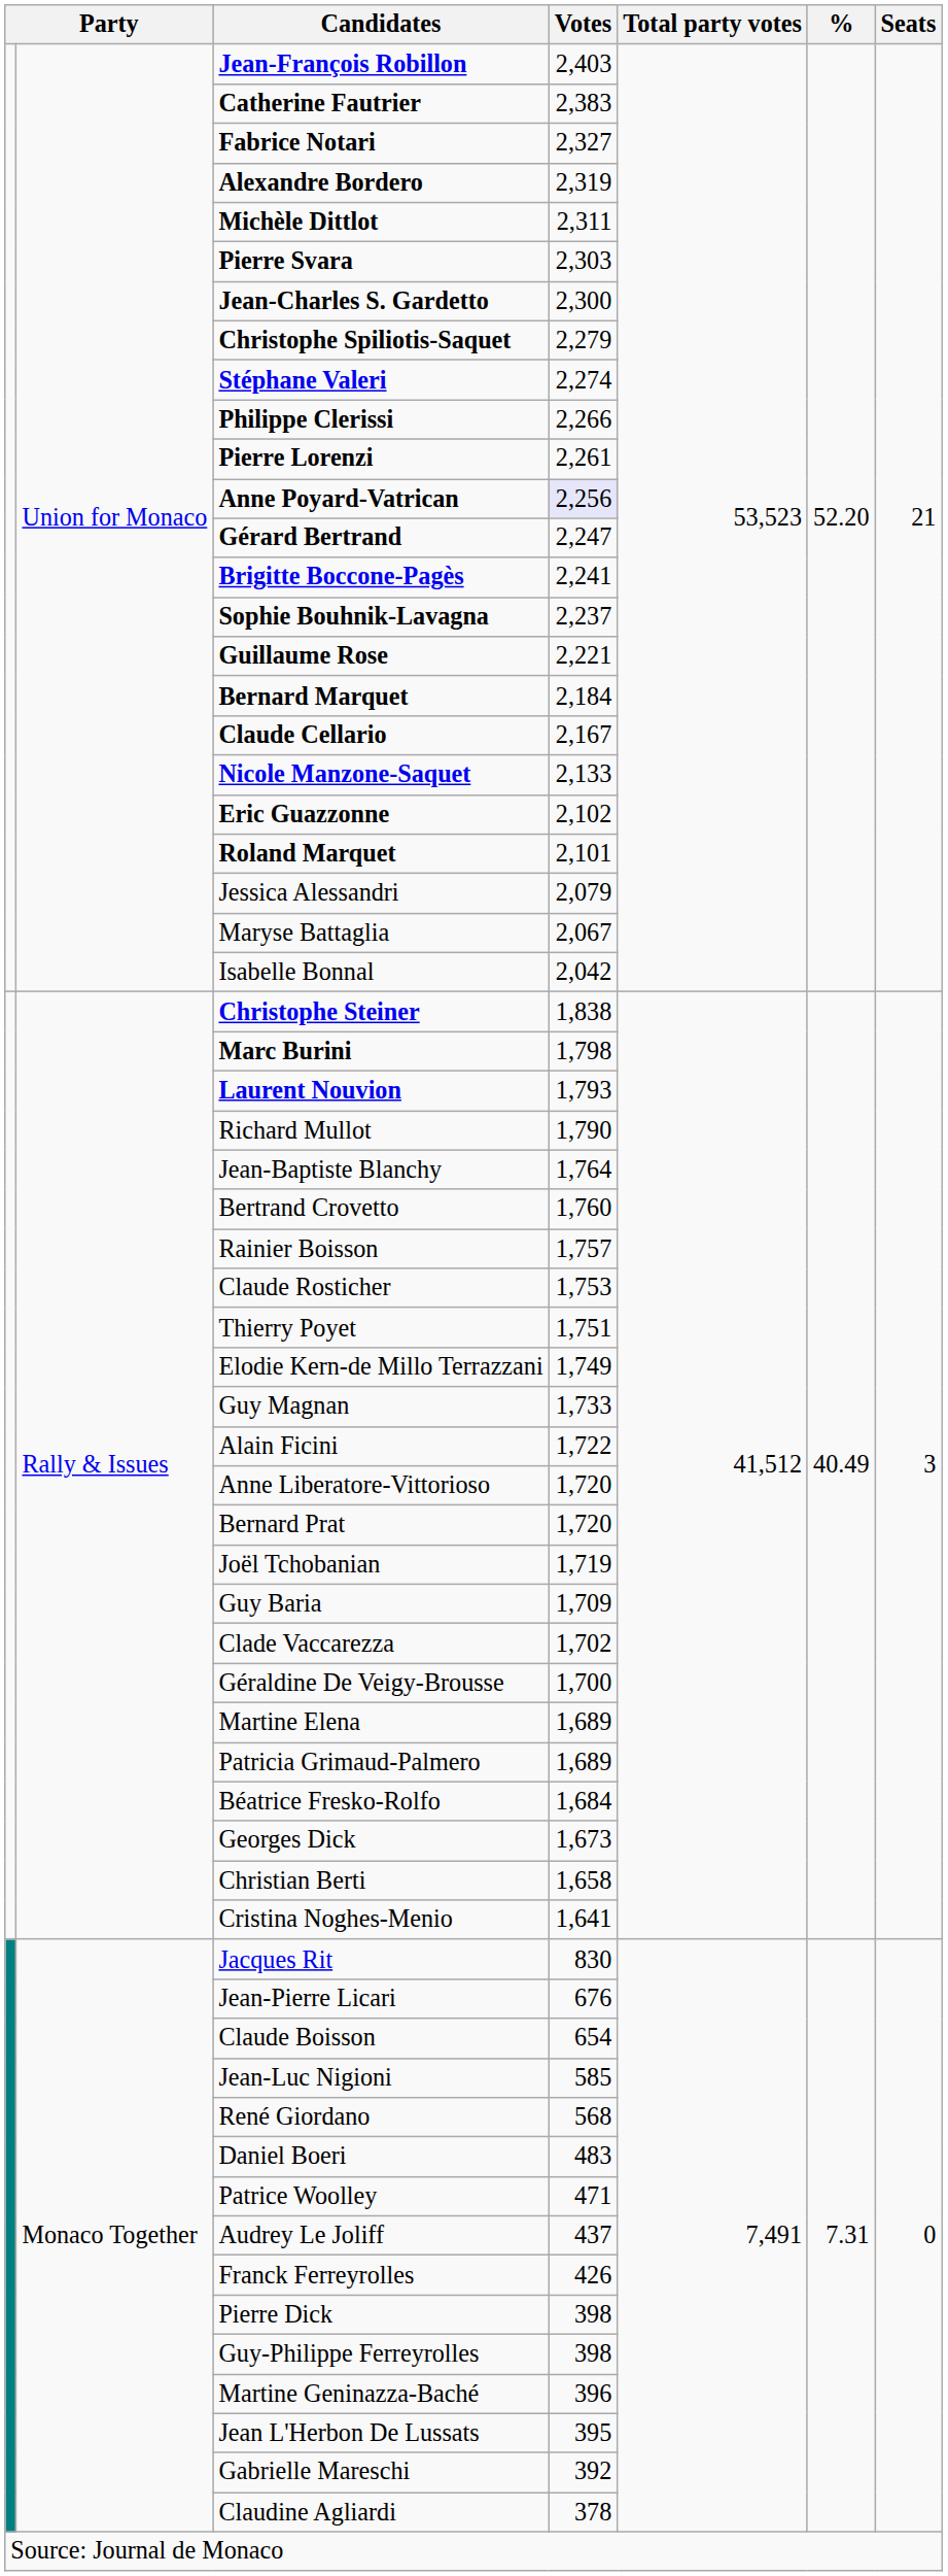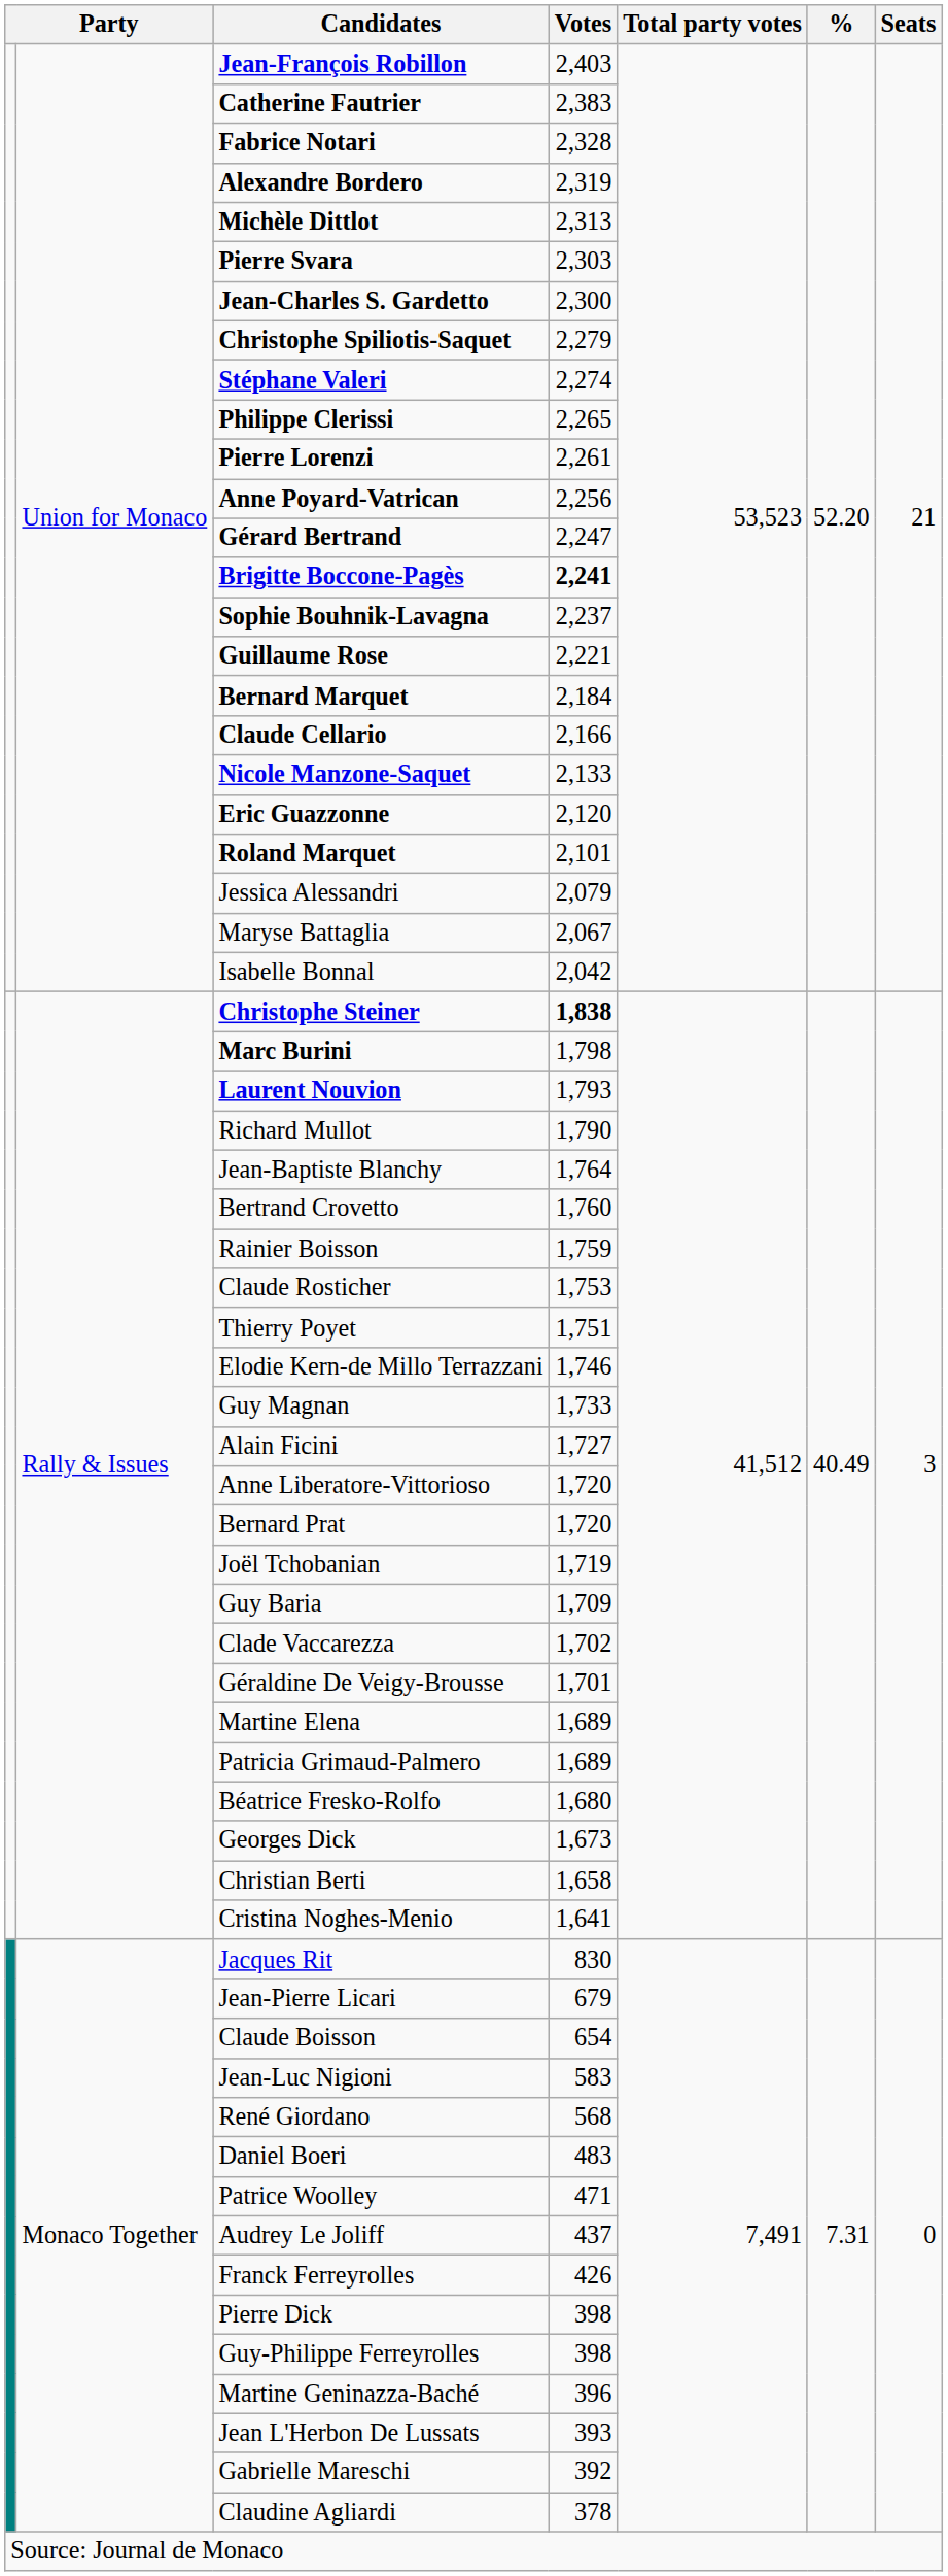Fabrice Notari | Votes: 2,327 -> 2,328
Michèle Dittlot | Votes: 2,311 -> 2,313
Philippe Clerissi | Votes: 2,266 -> 2,265
Anne Poyard-Vatrican | Votes: lavender background -> no background
Brigitte Boccone-Pagès | Votes: normal -> bold
Claude Cellario | Votes: 2,167 -> 2,166
Eric Guazzonne | Votes: 2,102 -> 2,120
Christophe Steiner | Votes: normal -> bold
Rainier Boisson | Votes: 1,757 -> 1,759
Elodie Kern-de Millo Terrazzani | Votes: 1,749 -> 1,746
Alain Ficini | Votes: 1,722 -> 1,727
Géraldine De Veigy-Brousse | Votes: 1,700 -> 1,701
Béatrice Fresko-Rolfo | Votes: 1,684 -> 1,680
Jean-Pierre Licari | Votes: 676 -> 679
Jean-Luc Nigioni | Votes: 585 -> 583
Jean L'Herbon De Lussats | Votes: 395 -> 393
